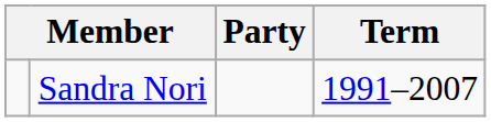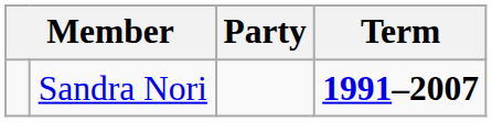Sandra Nori | Term: normal -> bold
